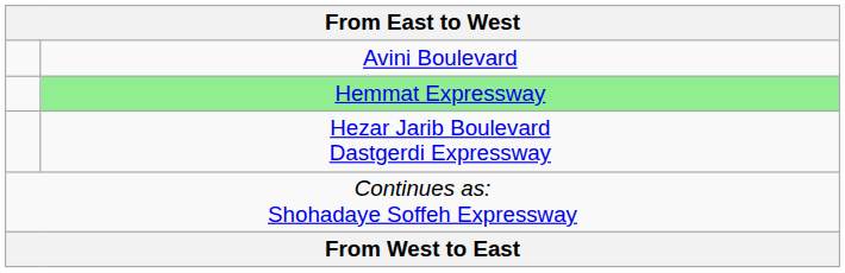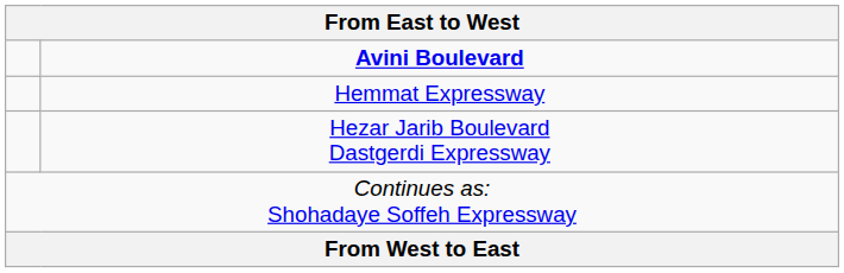Avini Boulevard | column 2: normal -> bold
Hemmat Expressway | column 2: lightgreen background -> no background
